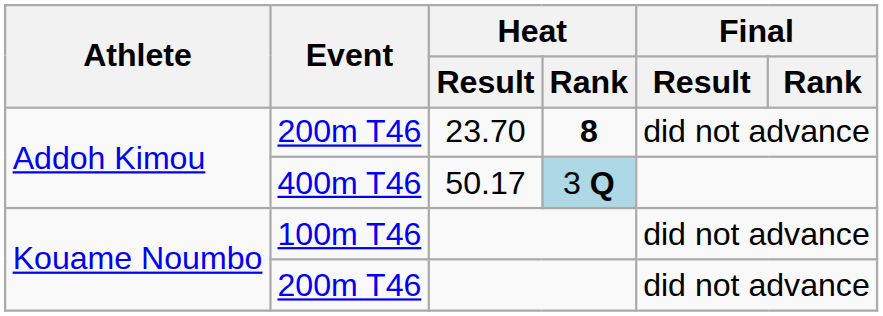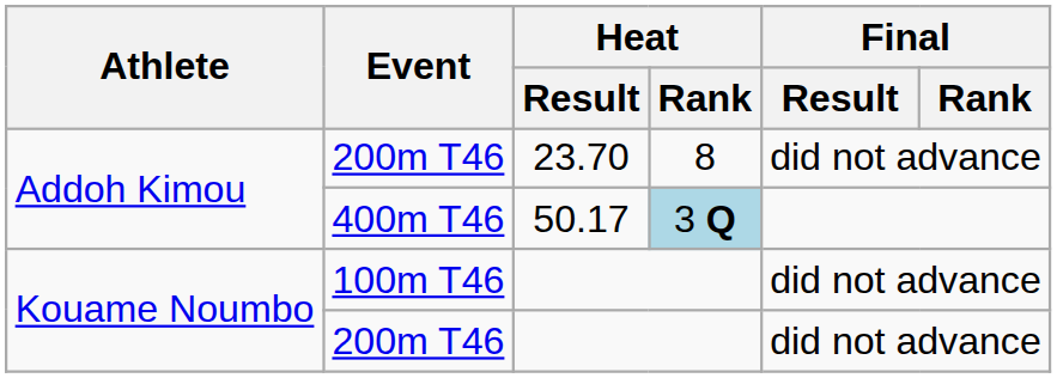200m T46 / 23.70 | Heat / Rank: bold -> normal
